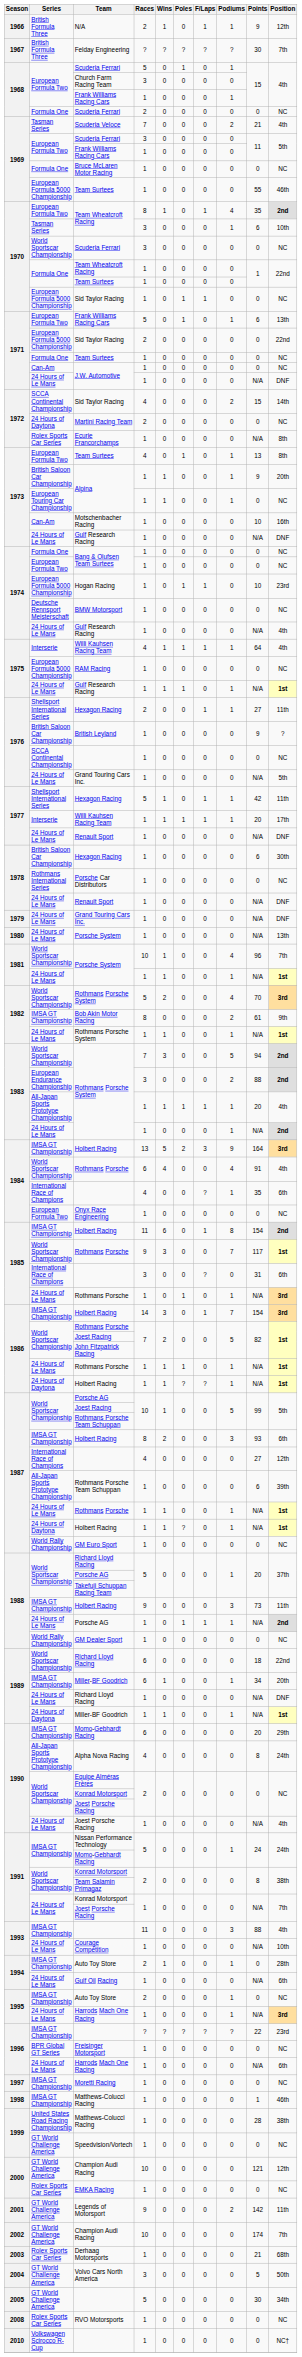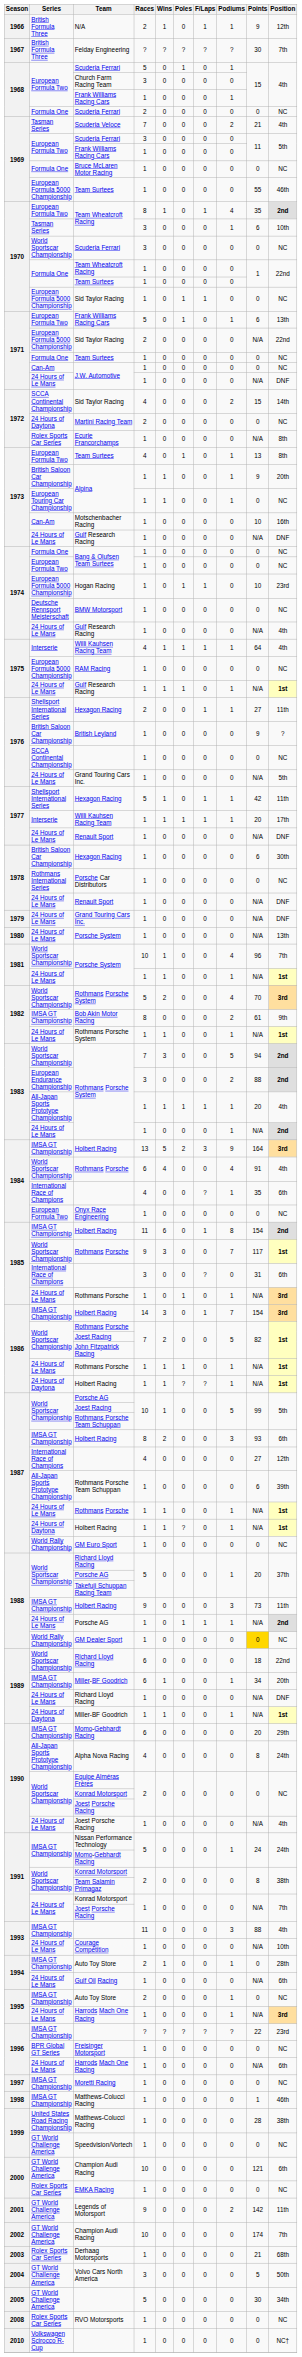1971 / Sid Taylor Racing | Points: 0 -> N/A
GM Dealer Sport | Points: no background -> gold background
2000 / Champion Audi Racing | Position: 12th -> 6th
